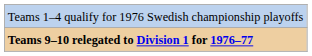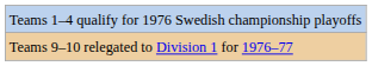row 2 | column 1: bold -> normal
